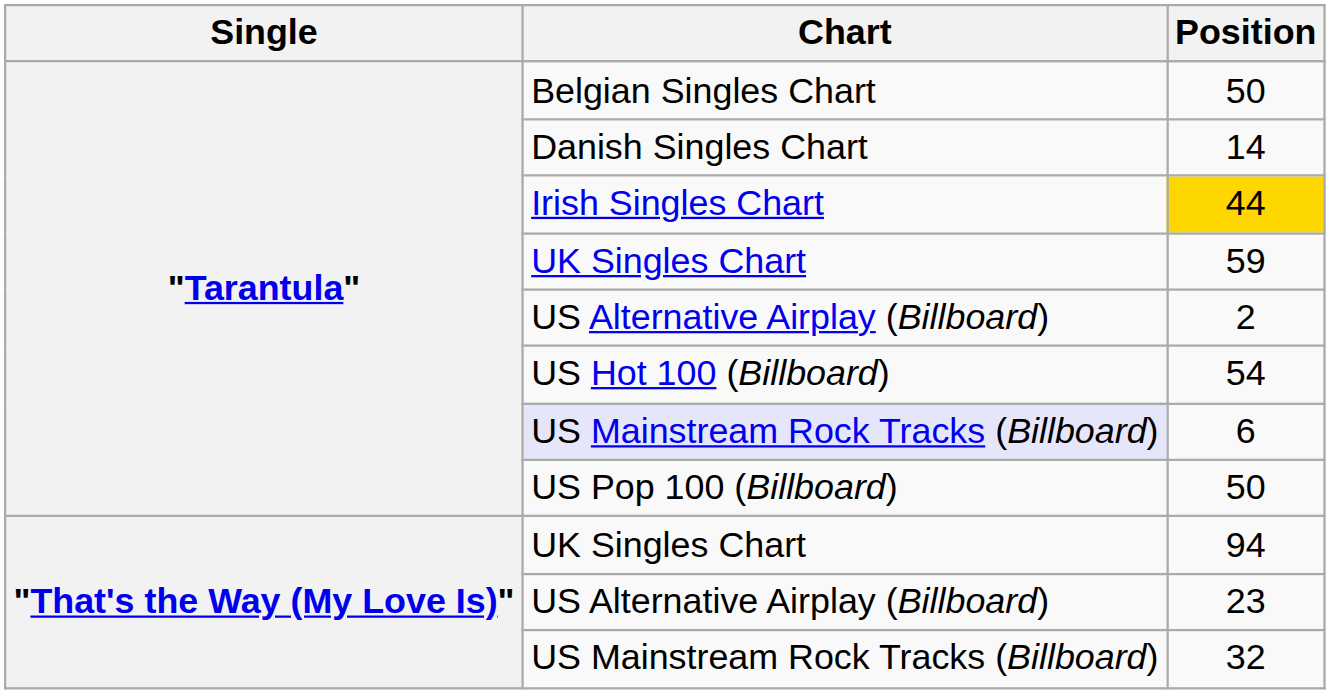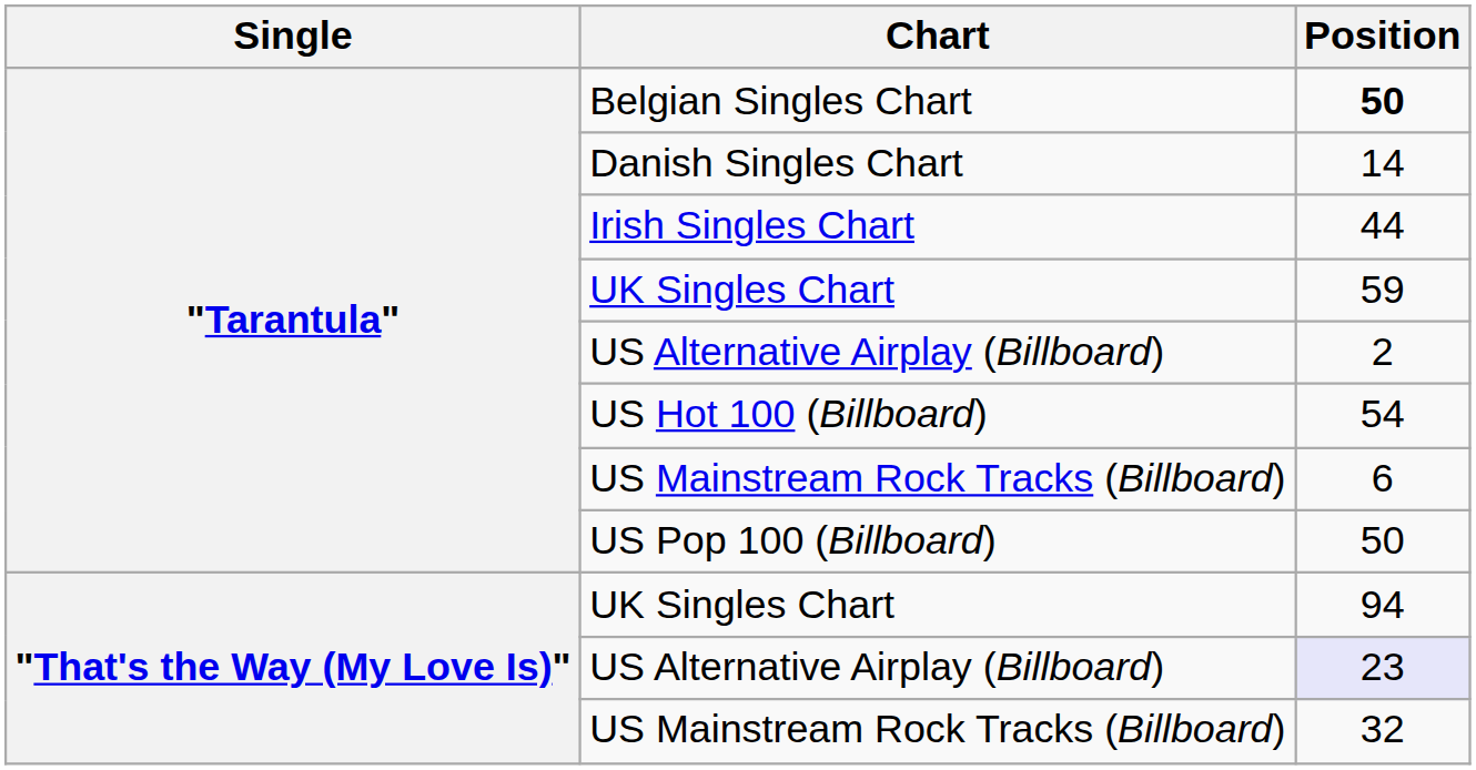Belgian Singles Chart / 50 | Position: normal -> bold
44 | Position: gold background -> no background
6 | Chart: lavender background -> no background
23 | Position: no background -> lavender background
